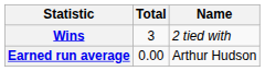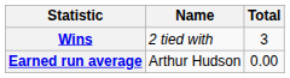columns swapped: Name <-> Total
